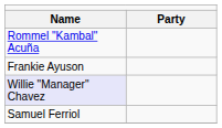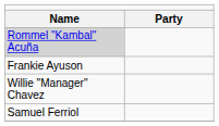Rommel "Kambal" Acuña | column 1: no background -> lightgrey background
Willie "Manager" Chavez | column 1: lavender background -> no background
